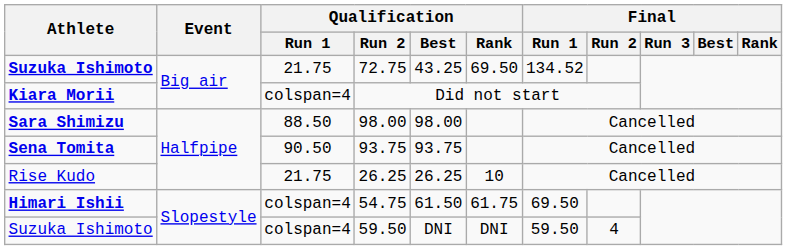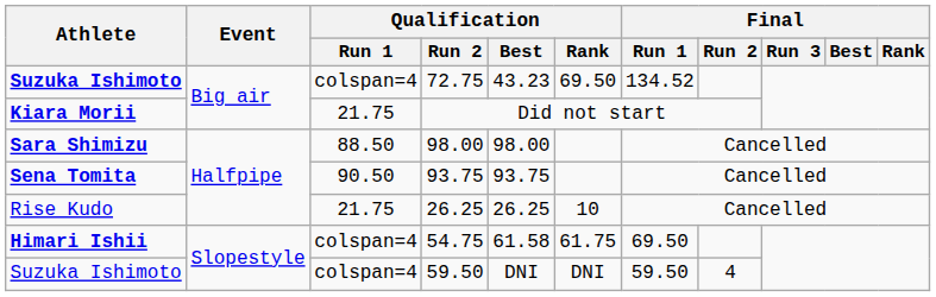72.75 | Qualification / Run 1: 21.75 -> colspan=4
72.75 | Qualification / Best: 43.25 -> 43.23
Did not start | Qualification / Run 1: colspan=4 -> 21.75
54.75 | Qualification / Best: 61.50 -> 61.58
